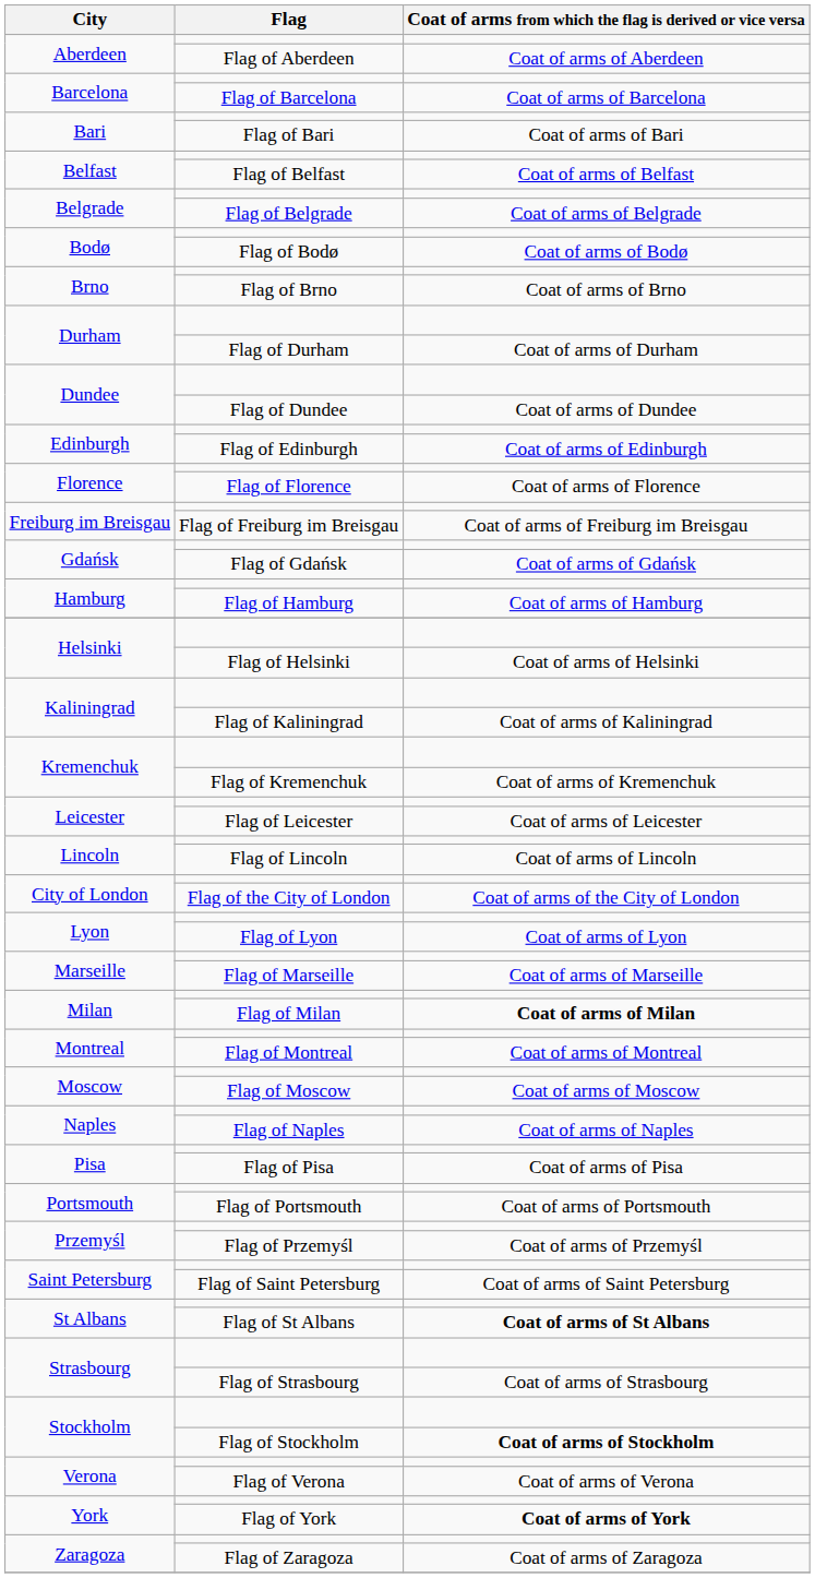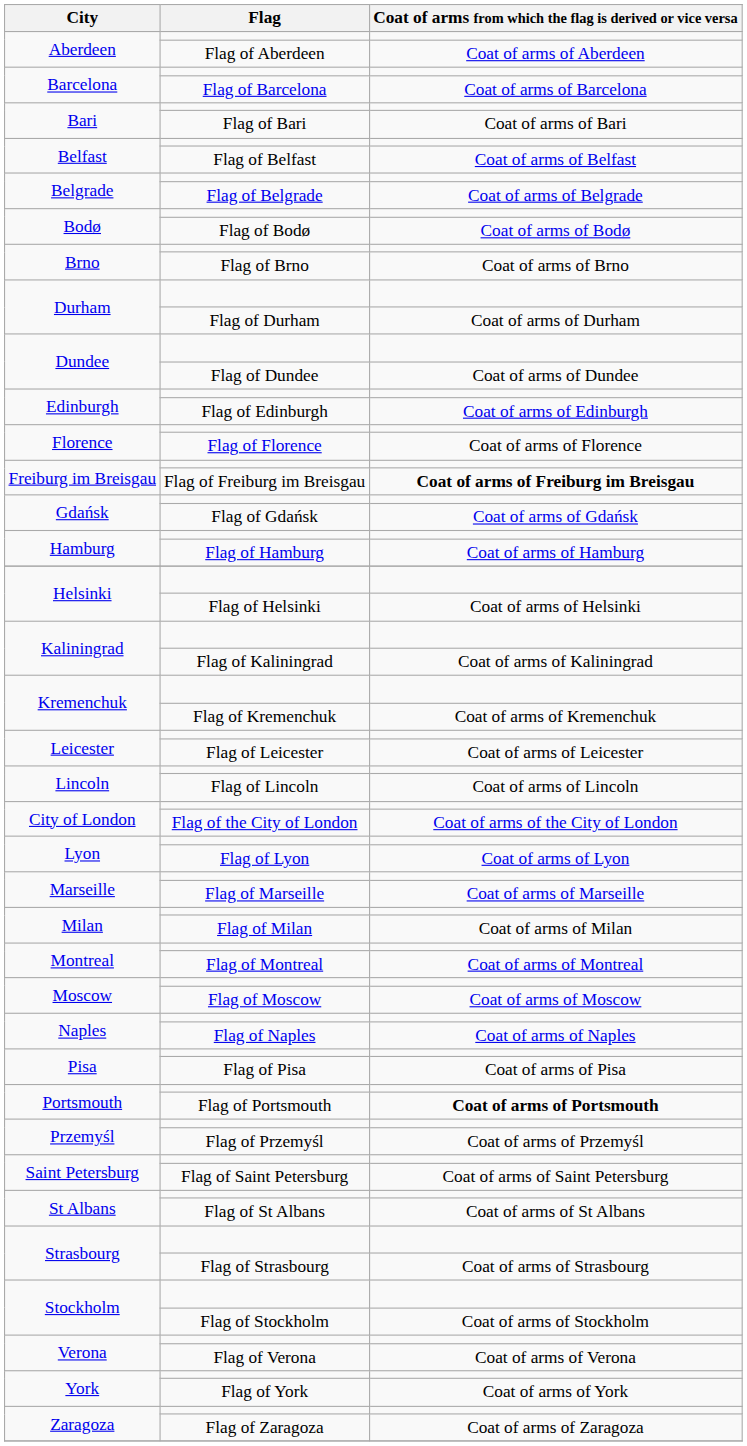Flag of Freiburg im Breisgau | Coat of arms from which the flag is derived or vice versa: normal -> bold
Flag of Milan | Coat of arms from which the flag is derived or vice versa: bold -> normal
Flag of Portsmouth | Coat of arms from which the flag is derived or vice versa: normal -> bold
Flag of St Albans | Coat of arms from which the flag is derived or vice versa: bold -> normal
Flag of Stockholm | Coat of arms from which the flag is derived or vice versa: bold -> normal
Flag of York | Coat of arms from which the flag is derived or vice versa: bold -> normal
